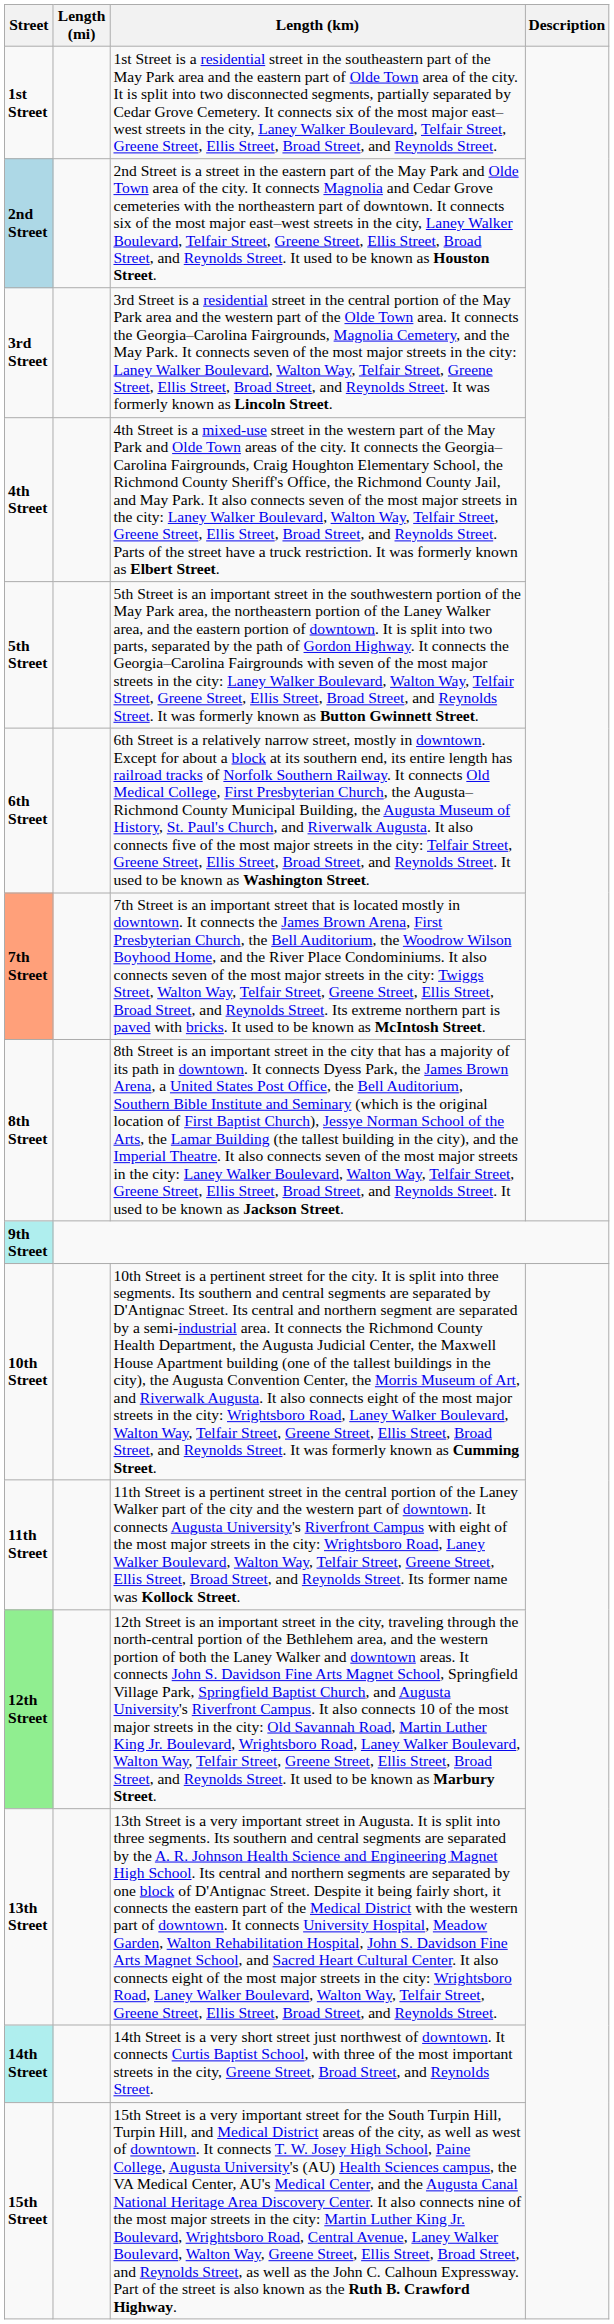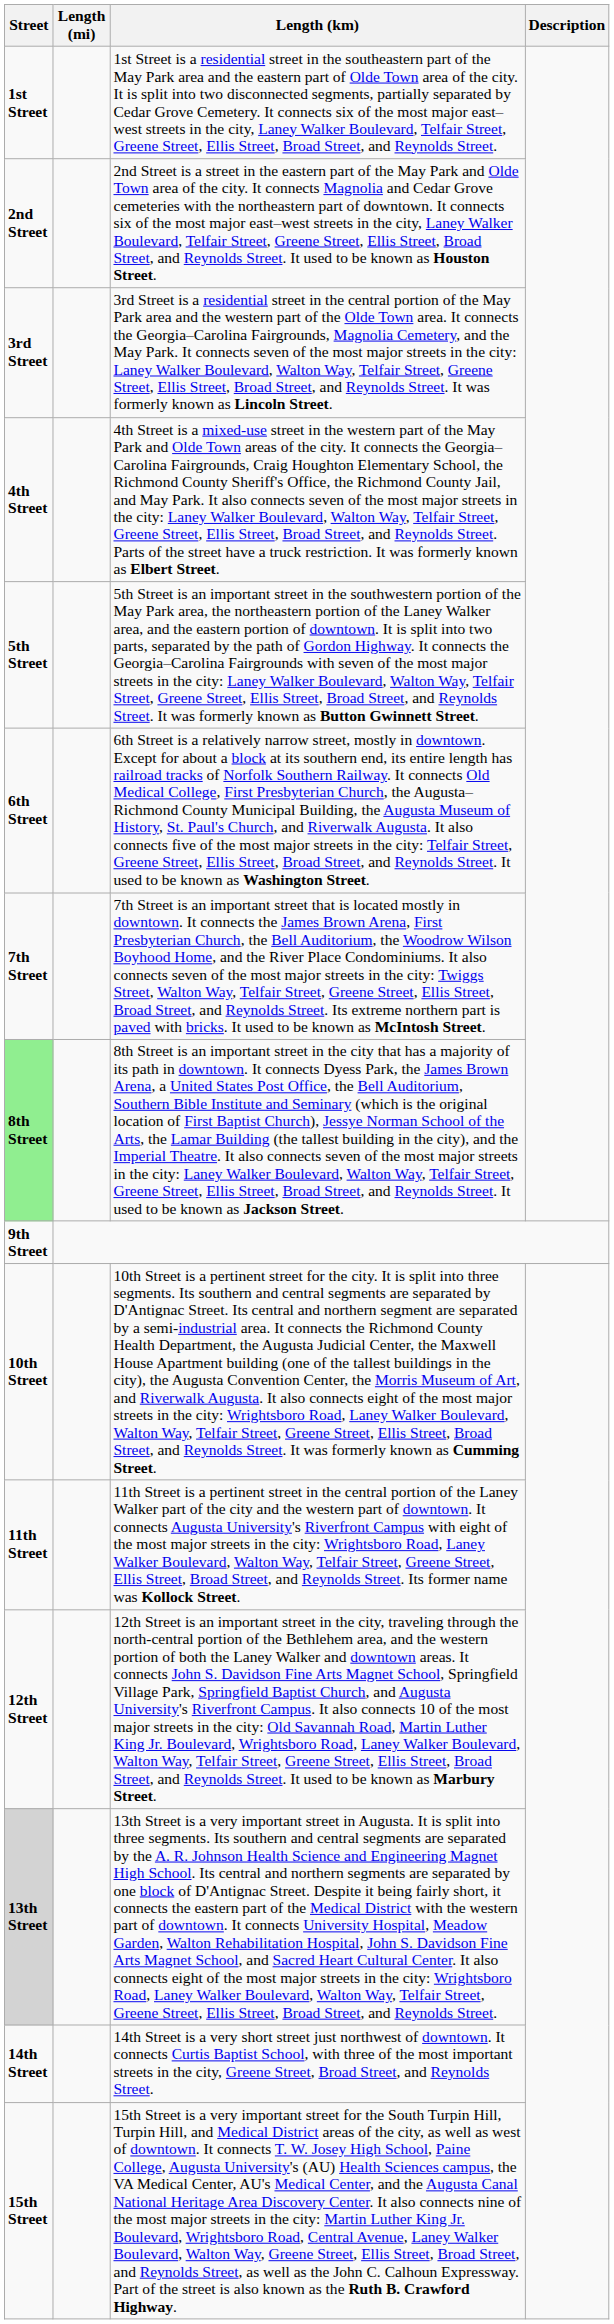2nd Street | Street: lightblue background -> no background
7th Street | Street: lightsalmon background -> no background
8th Street | Street: no background -> lightgreen background
9th Street | Street: paleturquoise background -> no background
12th Street | Street: lightgreen background -> no background
13th Street | Street: no background -> lightgrey background
14th Street | Street: paleturquoise background -> no background
